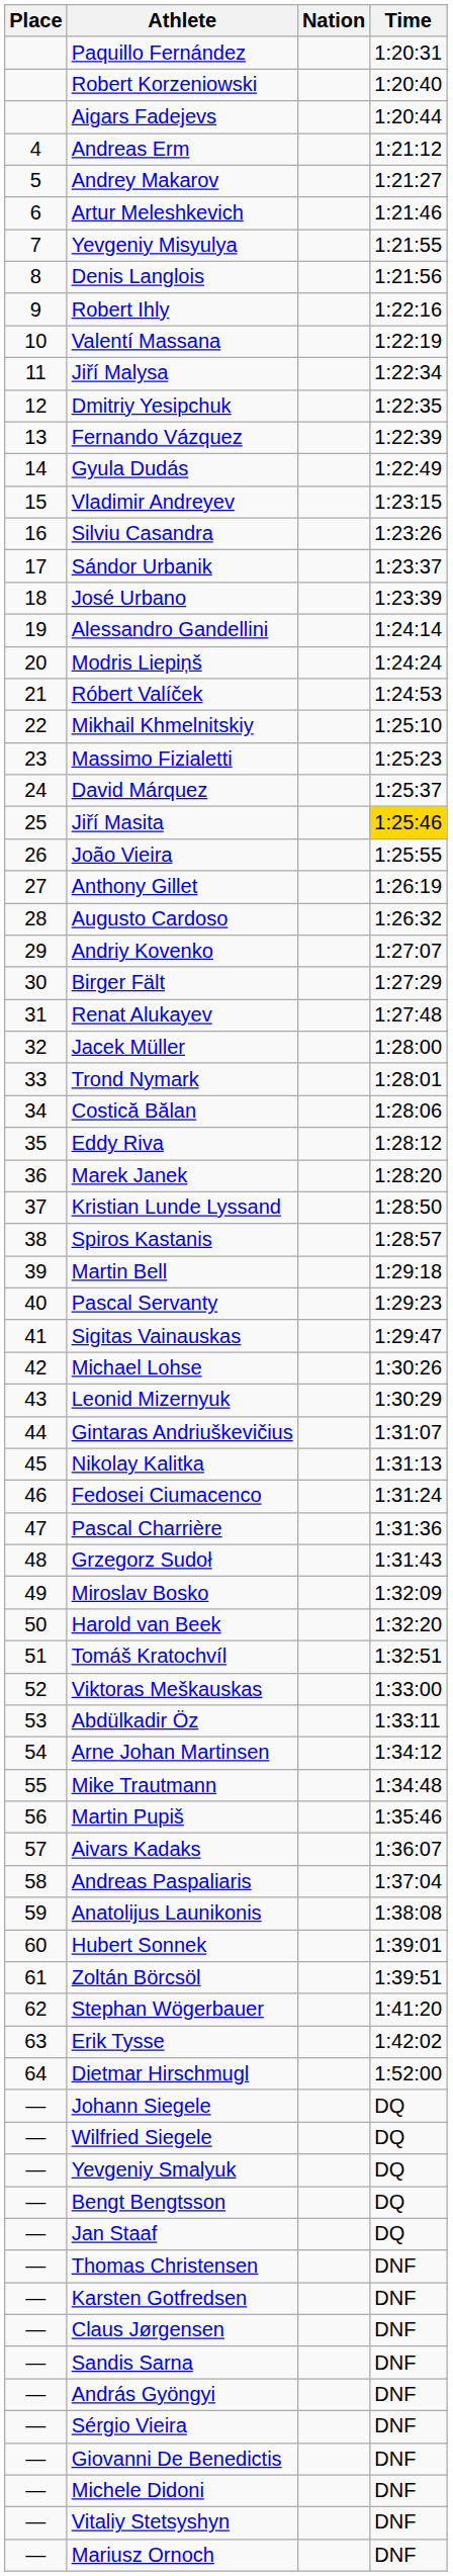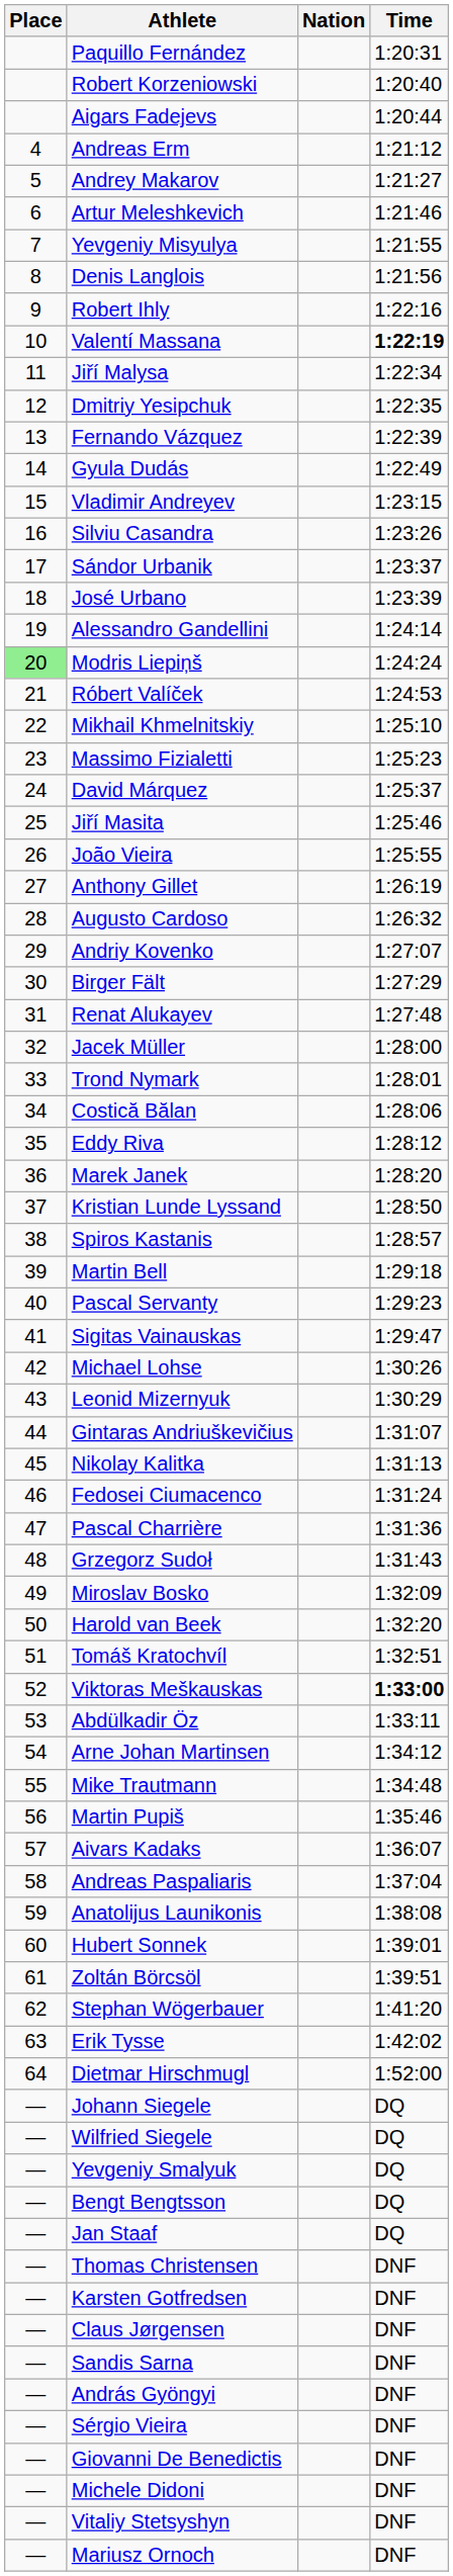Valentí Massana | Time: normal -> bold
Modris Liepiņš | Place: no background -> lightgreen background
Jiří Masita | Time: gold background -> no background
Viktoras Meškauskas | Time: normal -> bold
